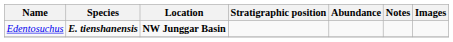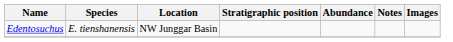Edentosuchus | Species: bold -> normal
Edentosuchus | Location: bold -> normal
